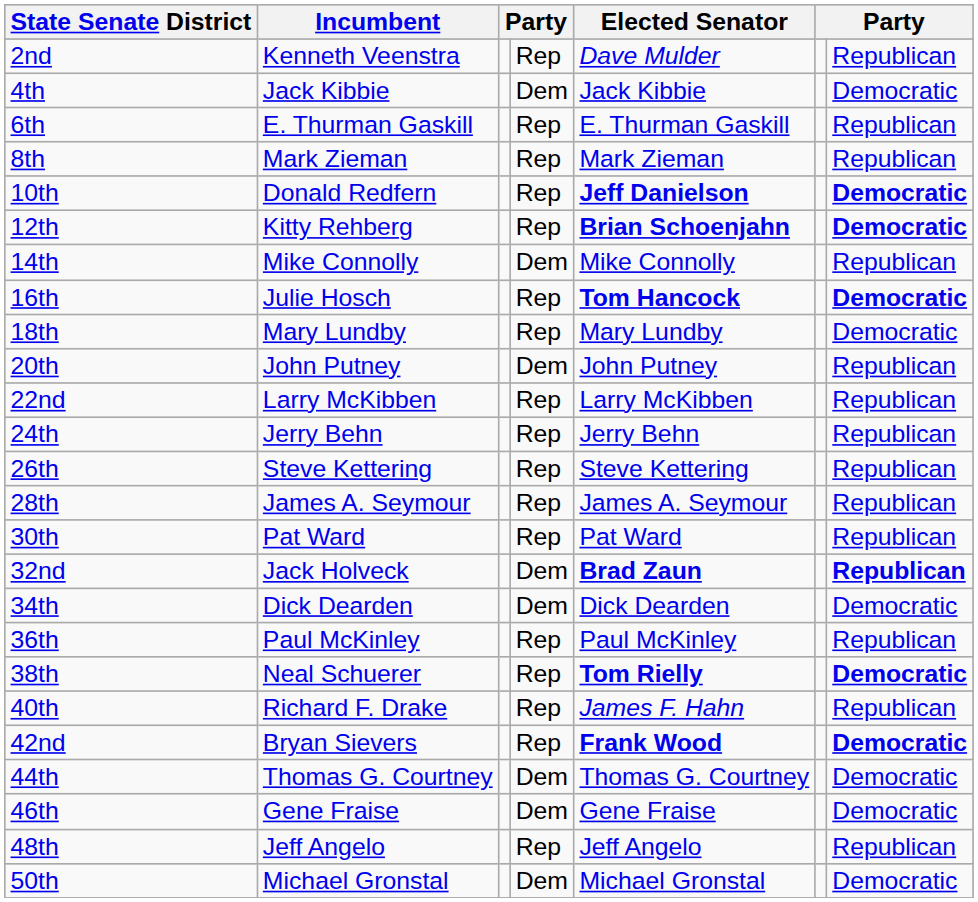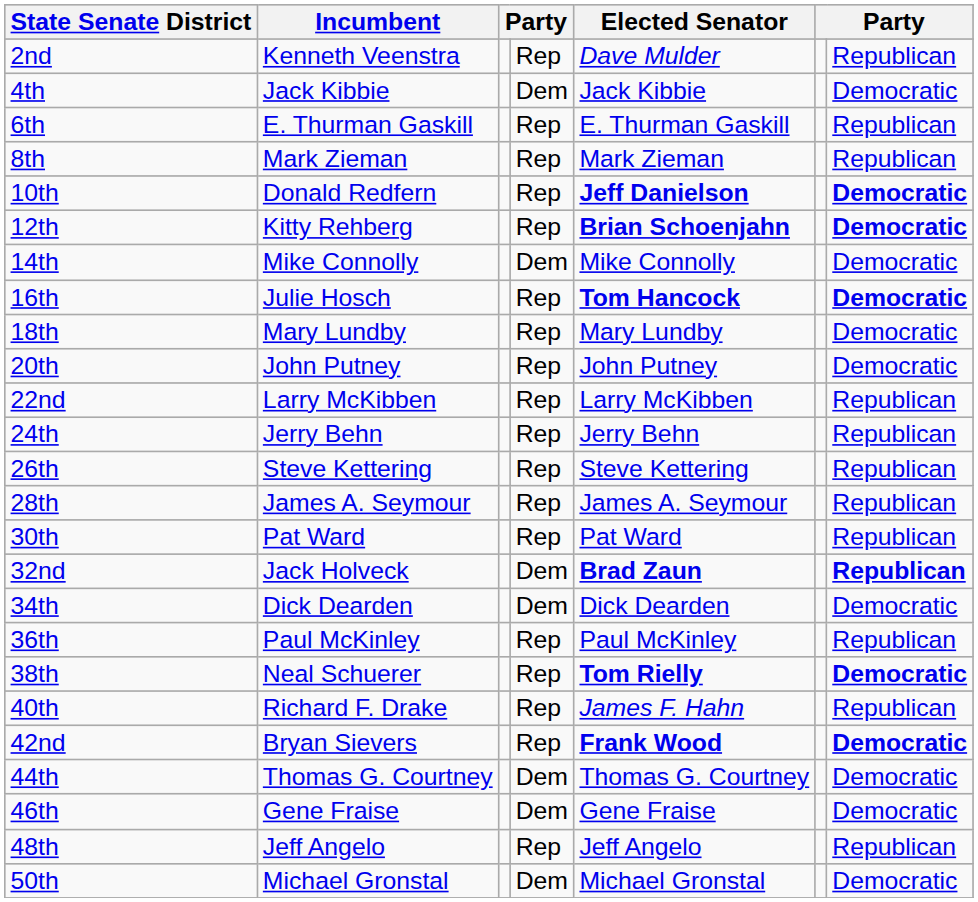14th | column 7: Republican -> Democratic
20th | column 4: Dem -> Rep
20th | column 7: Republican -> Democratic
